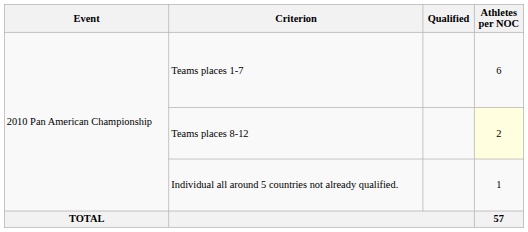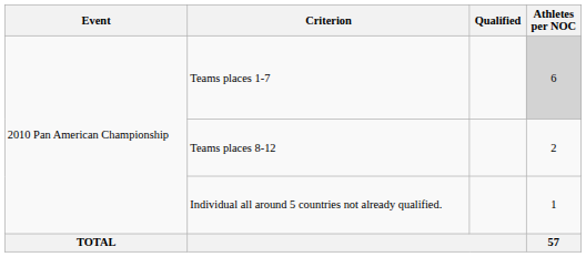Teams places 1-7 | Athletes per NOC: no background -> lightgrey background
Teams places 8-12 | Athletes per NOC: lightyellow background -> no background
